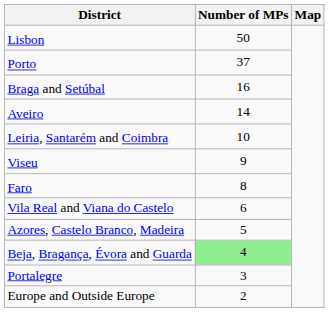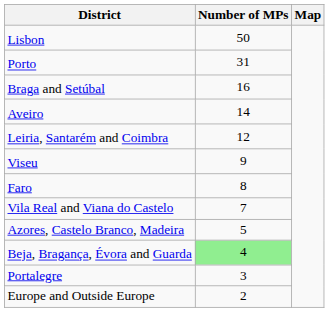Porto | Number of MPs: 37 -> 31
Leiria, Santarém and Coimbra | Number of MPs: 10 -> 12
Vila Real and Viana do Castelo | Number of MPs: 6 -> 7
